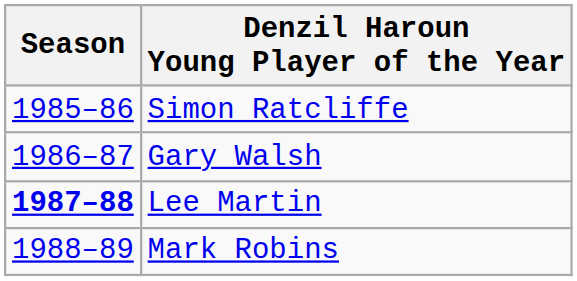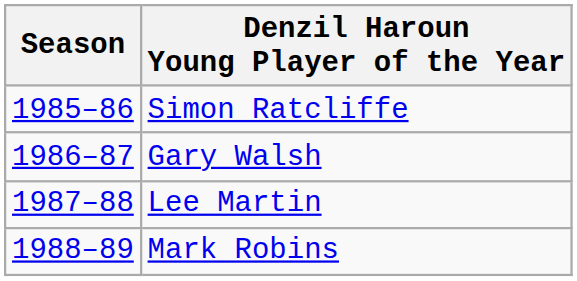Lee Martin | Season: bold -> normal
